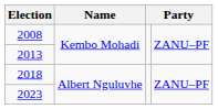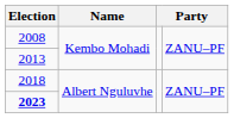2023 | Election: normal -> bold
